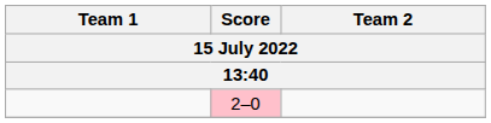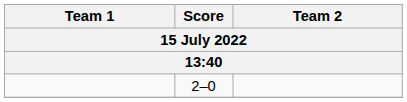row 4 | Score: pink background -> no background
